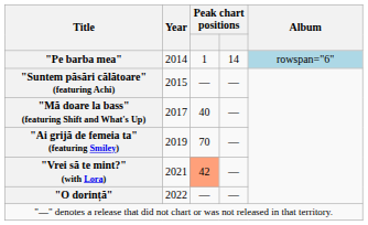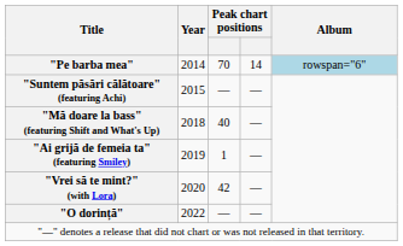"Pe barba mea" | column 3: 1 -> 70
"Mă doare la bass" (featuring Shift and What's Up) | Year: 2017 -> 2018
"Ai grijă de femeia ta" (featuring Smiley) | column 3: 70 -> 1
"Vrei să te mint?" (with Lora) | Year: 2021 -> 2020
"Vrei să te mint?" (with Lora) | column 3: lightsalmon background -> no background
